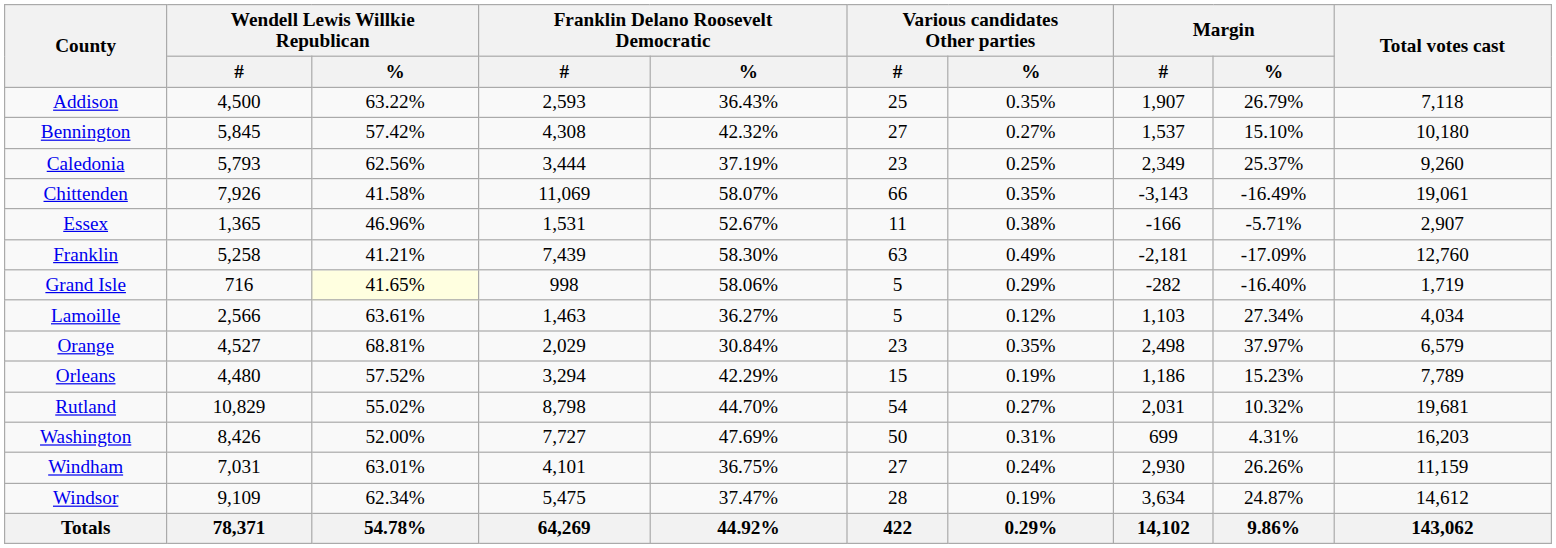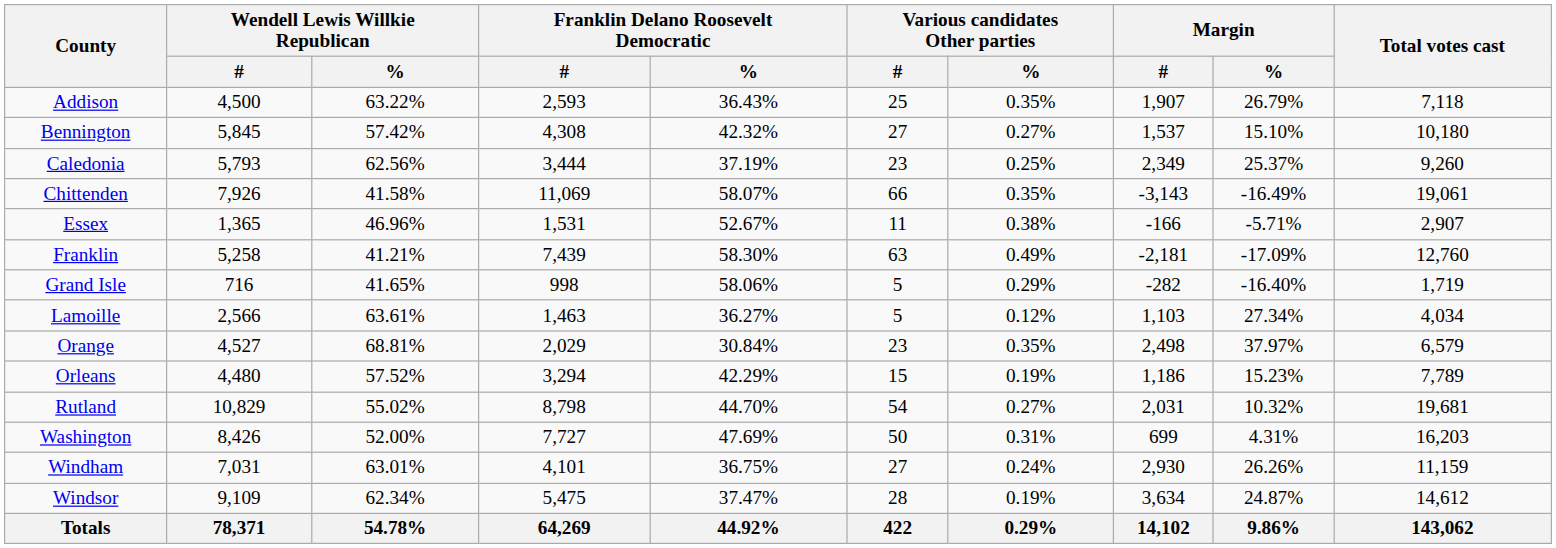Grand Isle | Wendell Lewis Willkie Republican / %: lightyellow background -> no background
